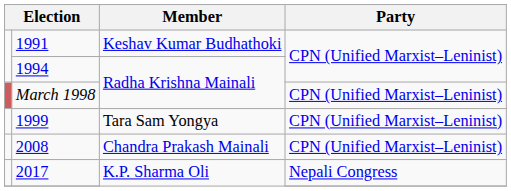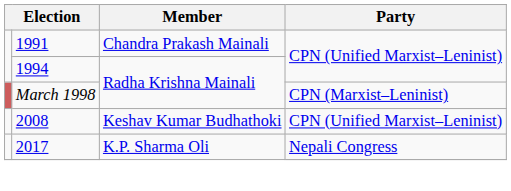1991 | Member: Keshav Kumar Budhathoki -> Chandra Prakash Mainali
March 1998 | Party: CPN (Unified Marxist–Leninist) -> CPN (Marxist–Leninist)
- row: 1999 | Tara Sam Yongya | CPN (Unified Marxist–Leninist)
2008 | Member: Chandra Prakash Mainali -> Keshav Kumar Budhathoki
